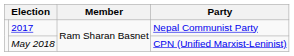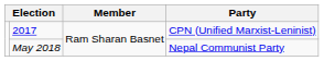2017 | Party: Nepal Communist Party -> CPN (Unified Marxist-Leninist)
May 2018 | Party: CPN (Unified Marxist-Leninist) -> Nepal Communist Party
